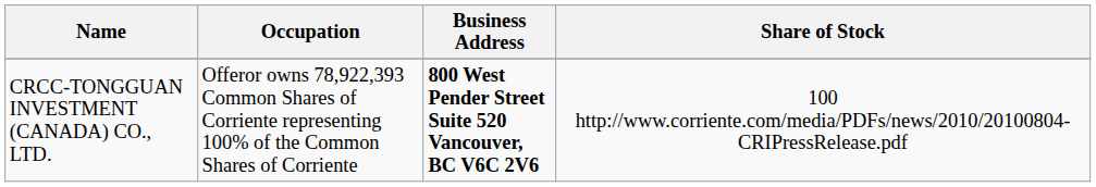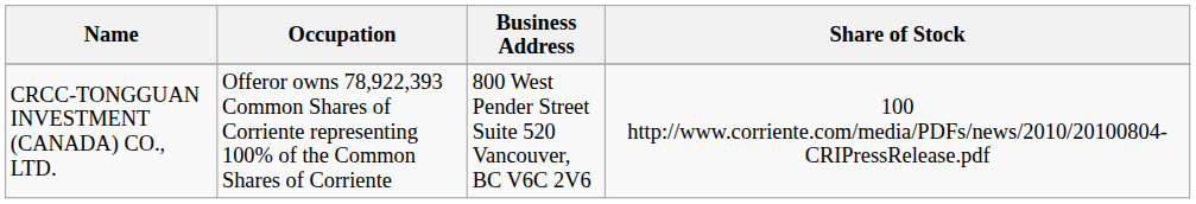CRCC-TONGGUAN INVESTMENT (CANADA) CO., LTD. | Business Address: bold -> normal
